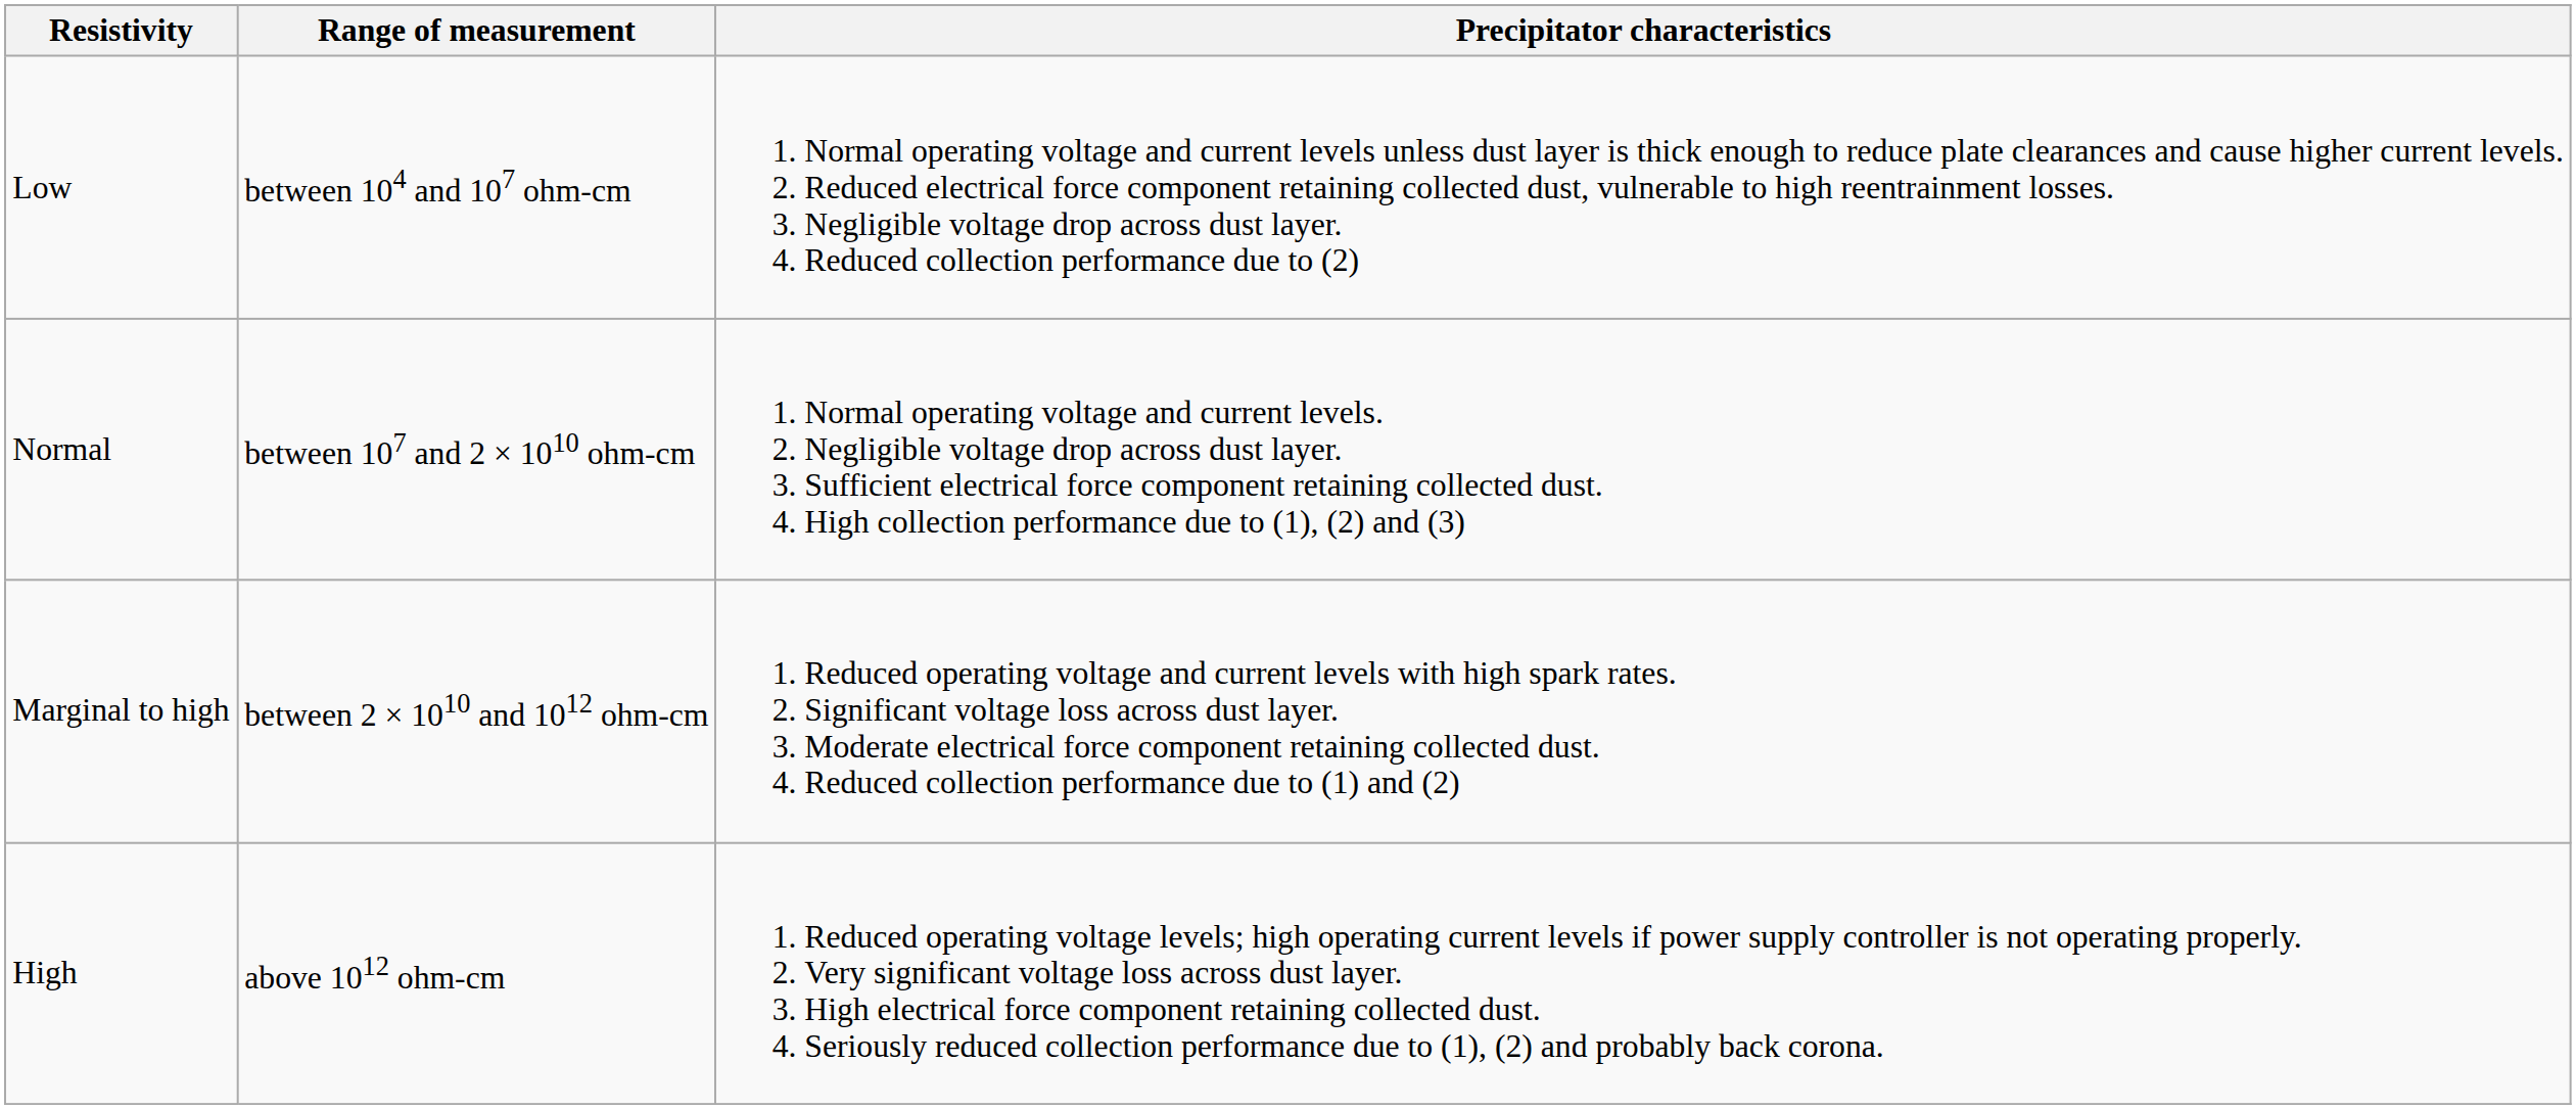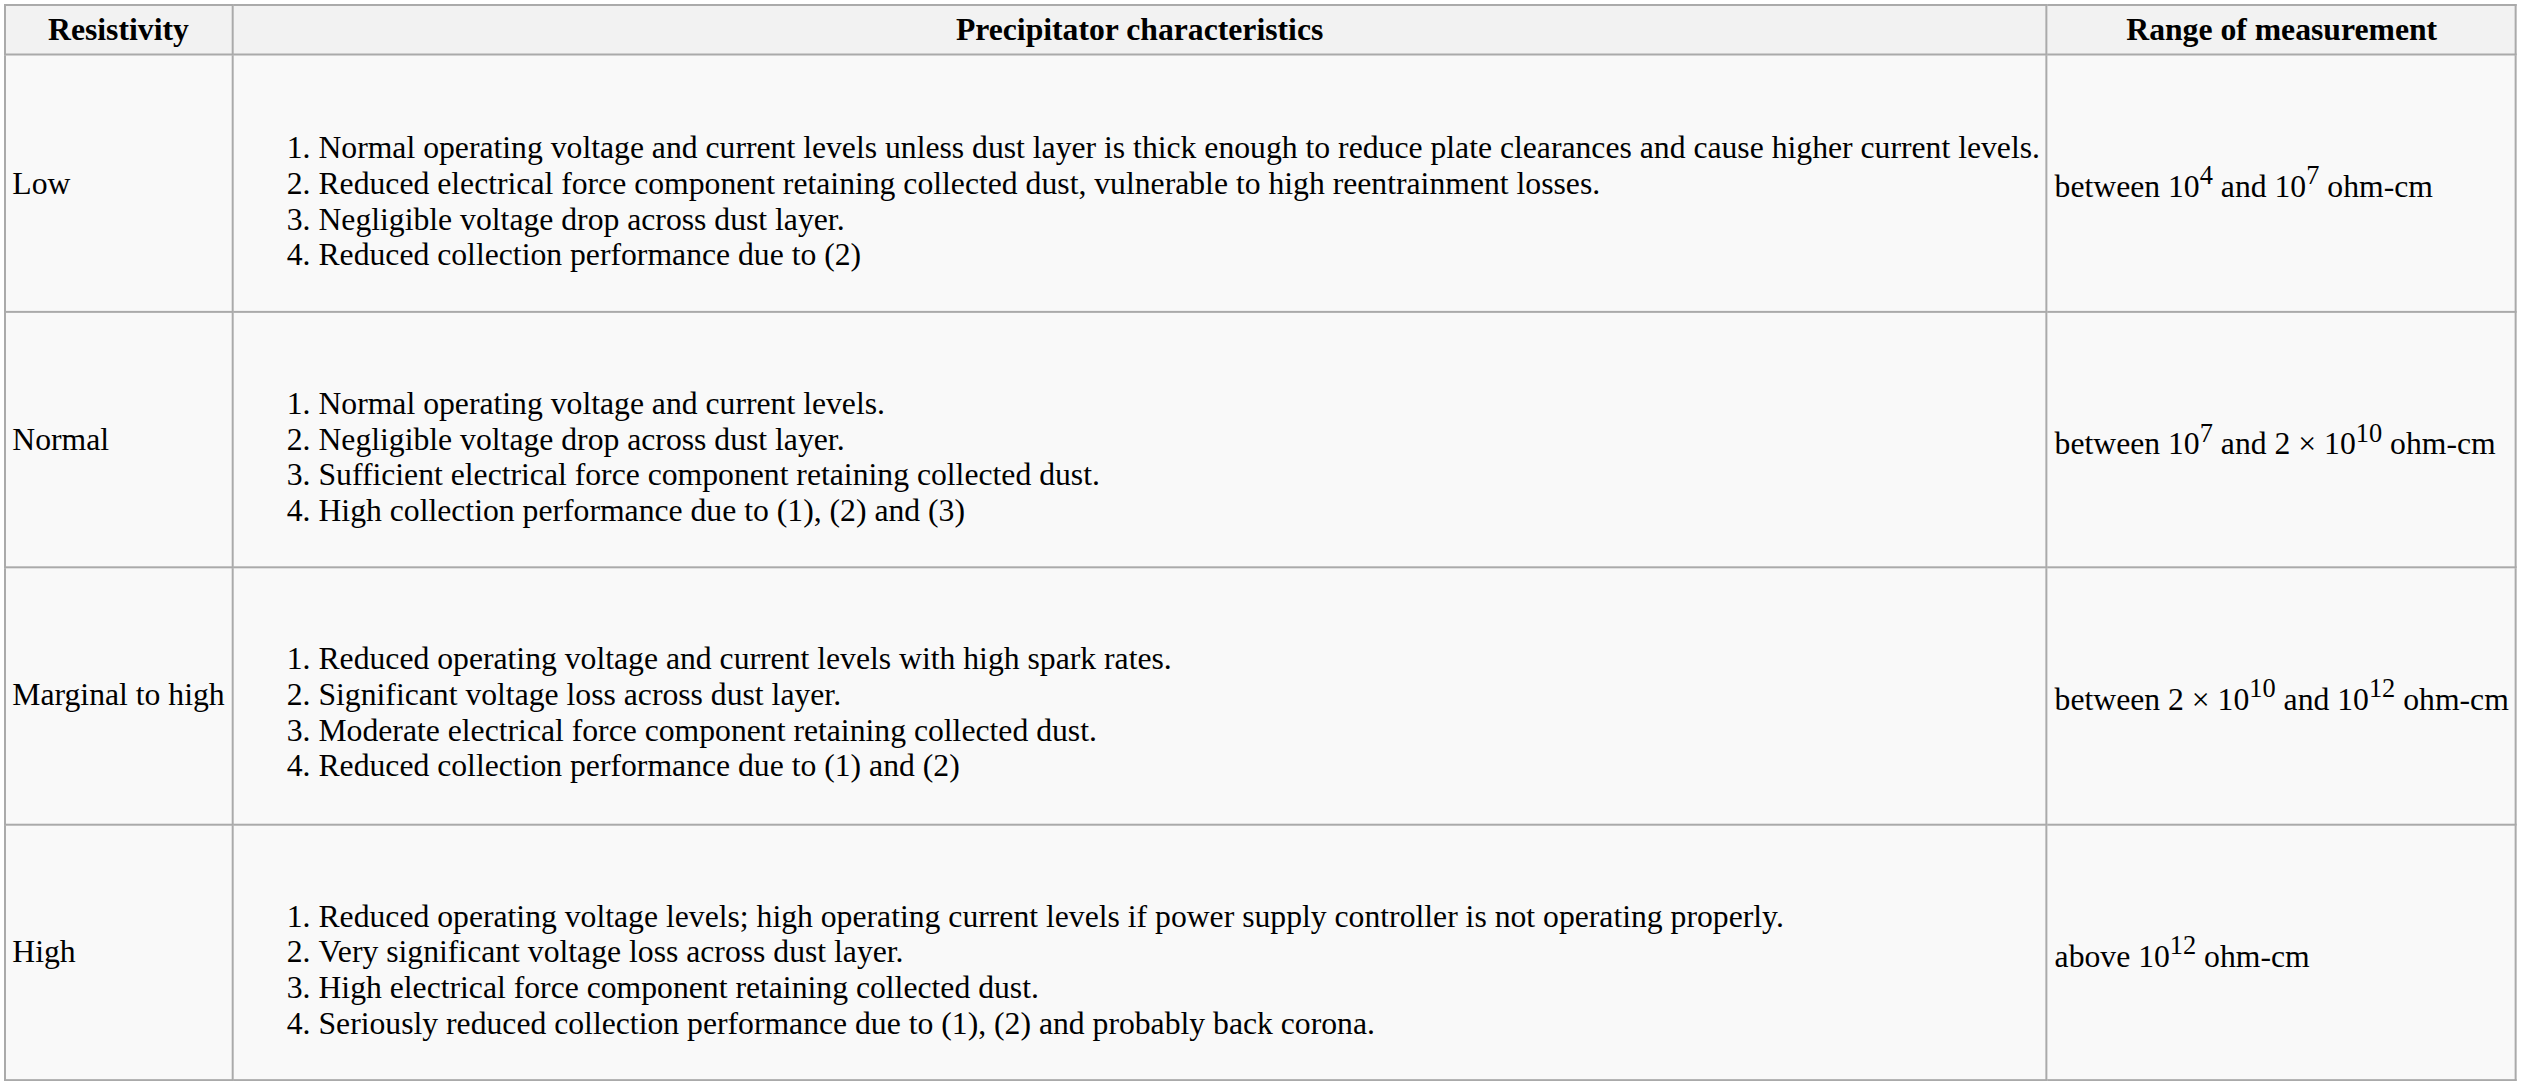columns swapped: Range of measurement <-> Precipitator characteristics
